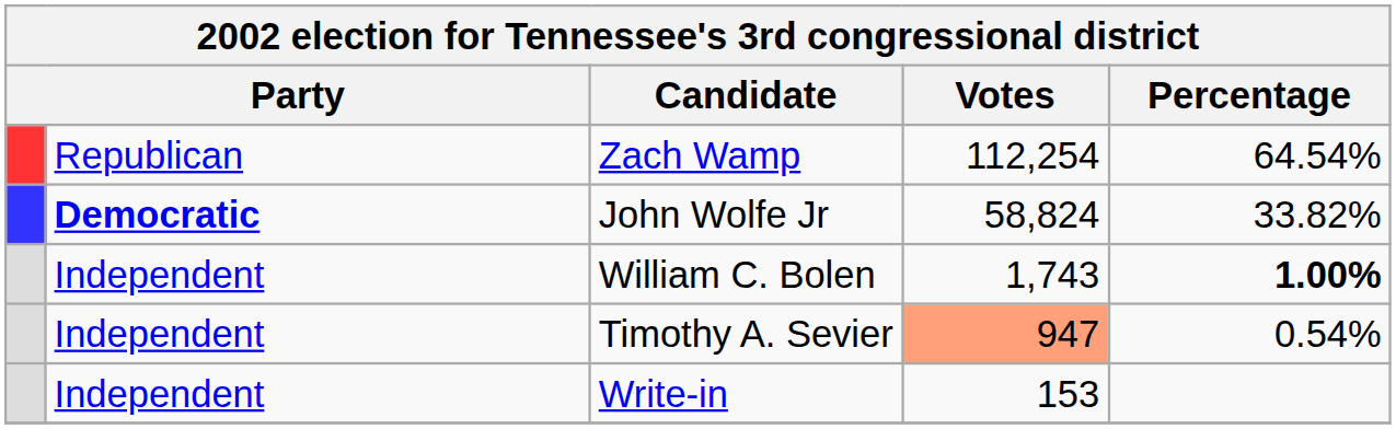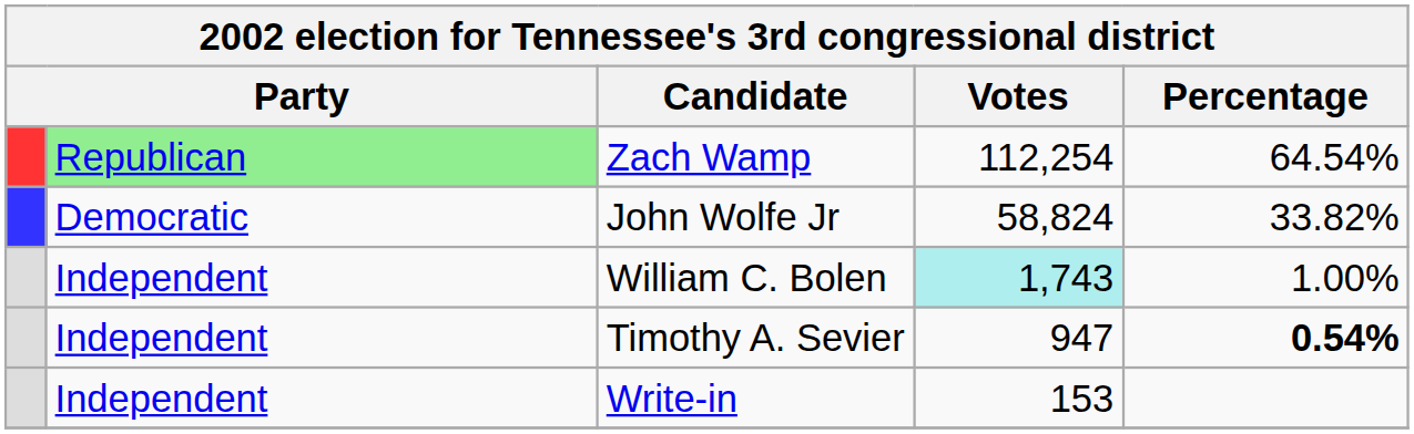Zach Wamp | column 2: no background -> lightgreen background
John Wolfe Jr | column 2: bold -> normal
William C. Bolen | Votes: no background -> paleturquoise background
William C. Bolen | Percentage: bold -> normal
Timothy A. Sevier | Votes: lightsalmon background -> no background
Timothy A. Sevier | Percentage: normal -> bold
